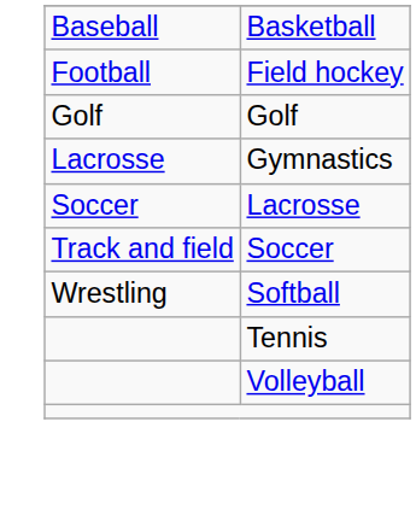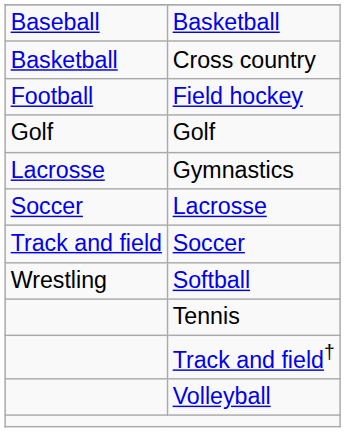+ row: Basketball | Cross country
+ row: Track and field†
